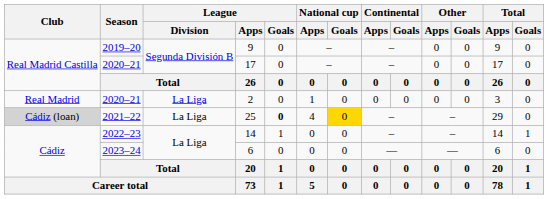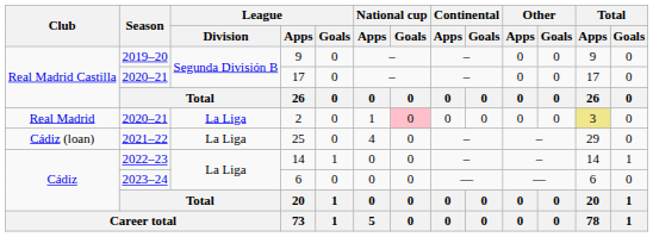2 | National cup / Goals: no background -> pink background
2 | Total / Apps: no background -> khaki background
25 | Club: lightgrey background -> no background
25 | League / Goals: bold -> normal
25 | National cup / Goals: gold background -> no background
